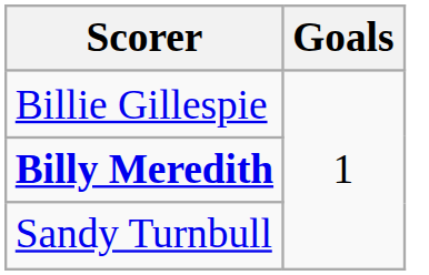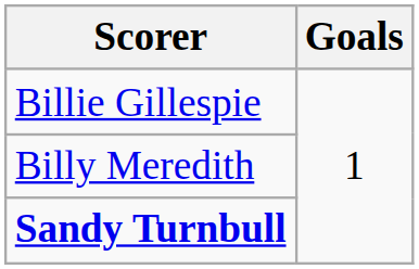Billy Meredith | Scorer: bold -> normal
Sandy Turnbull | Scorer: normal -> bold
